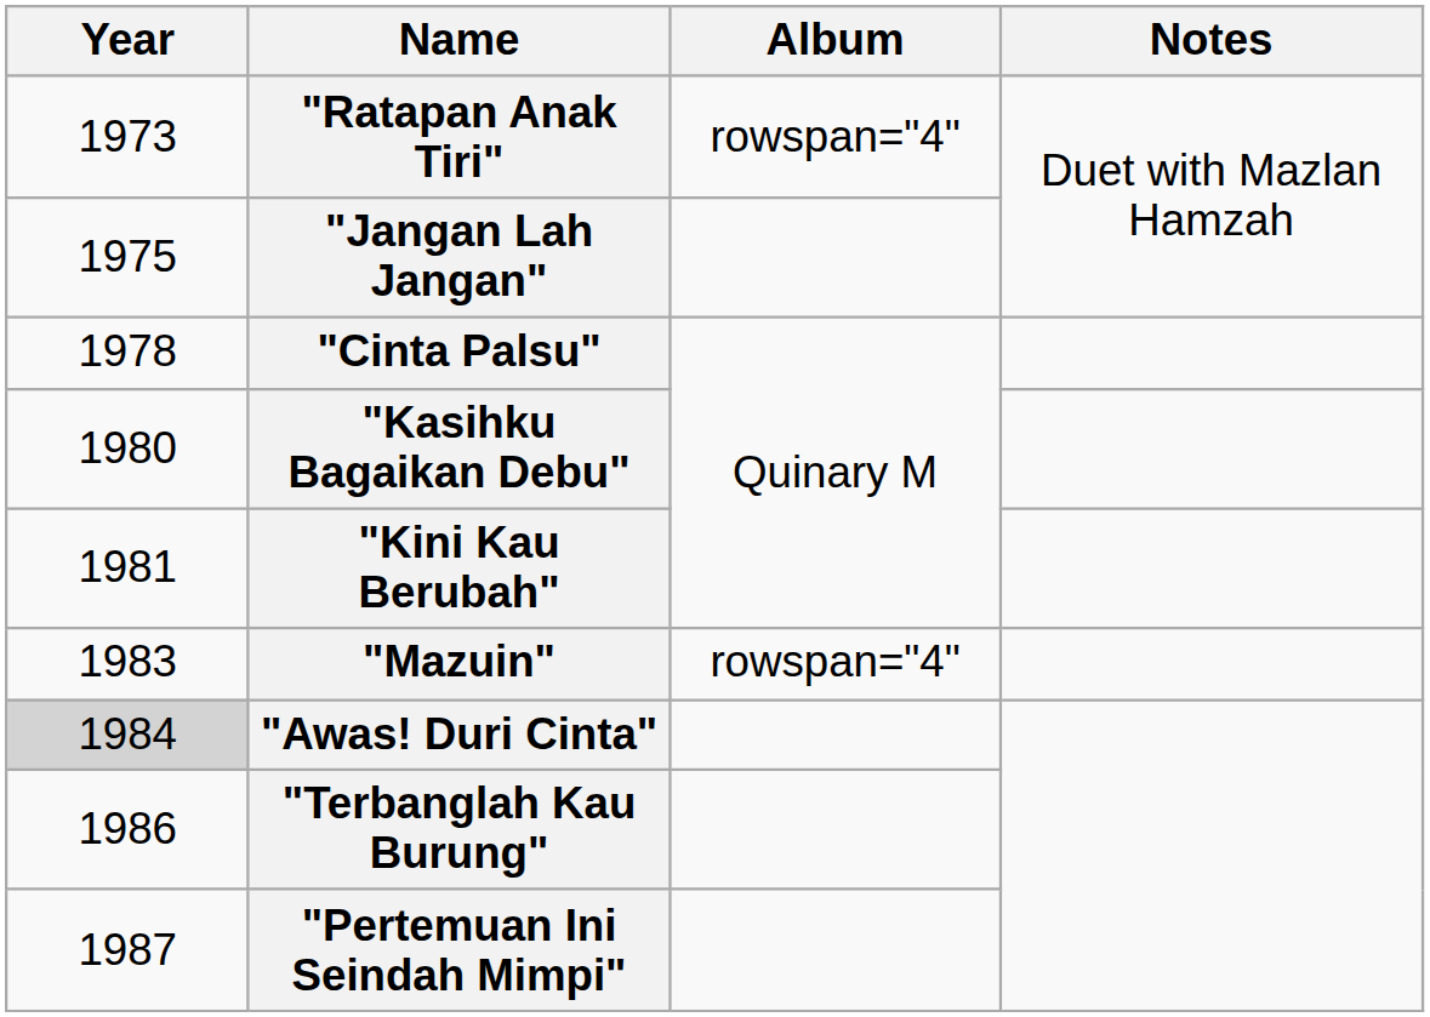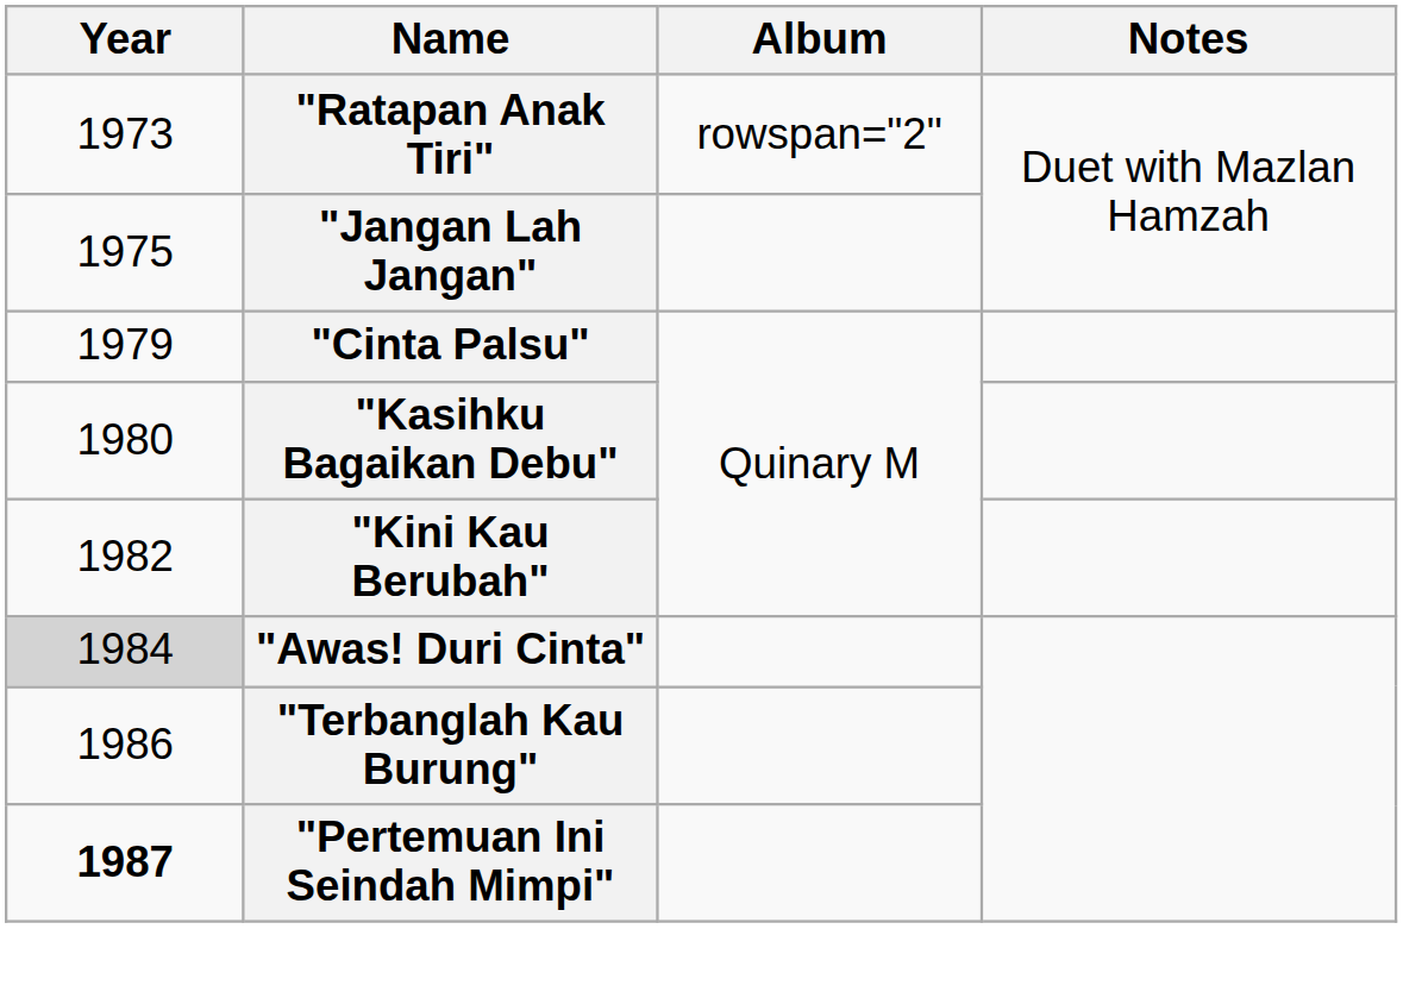"Ratapan Anak Tiri" | Album: rowspan="4" -> rowspan="2"
"Cinta Palsu" | Year: 1978 -> 1979
"Kini Kau Berubah" | Year: 1981 -> 1982
- row: 1983 | "Mazuin" | rowspan="4"
"Pertemuan Ini Seindah Mimpi" | Year: normal -> bold
